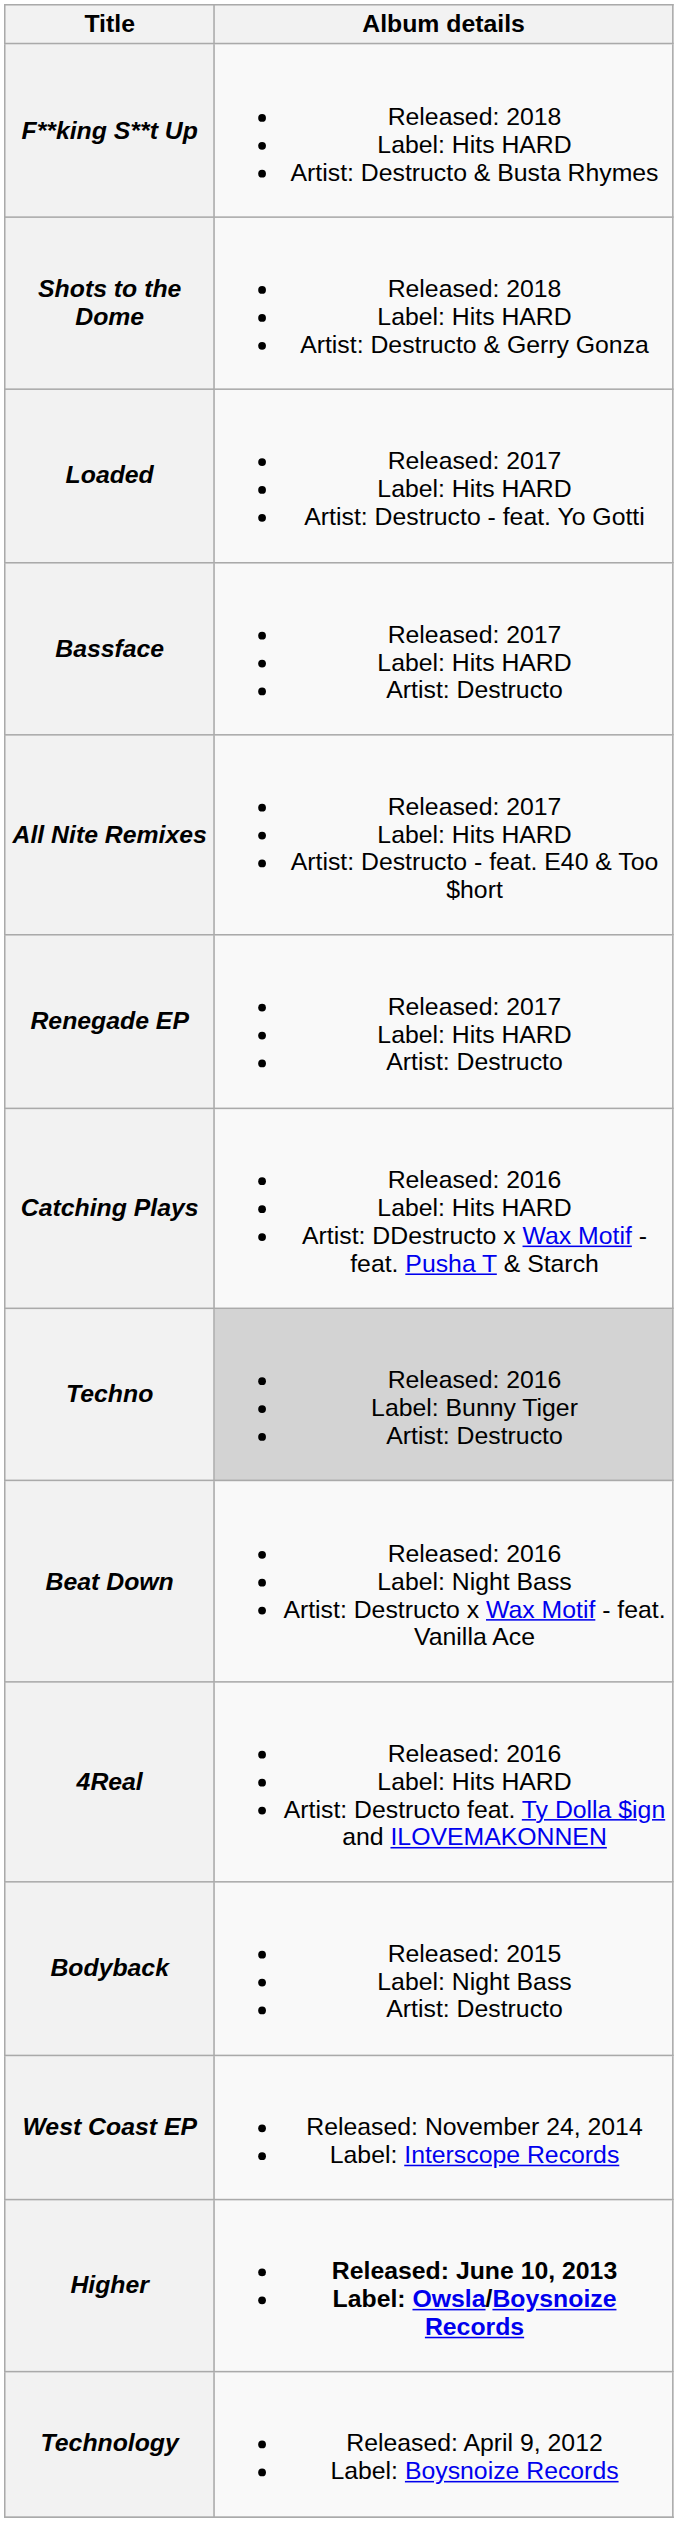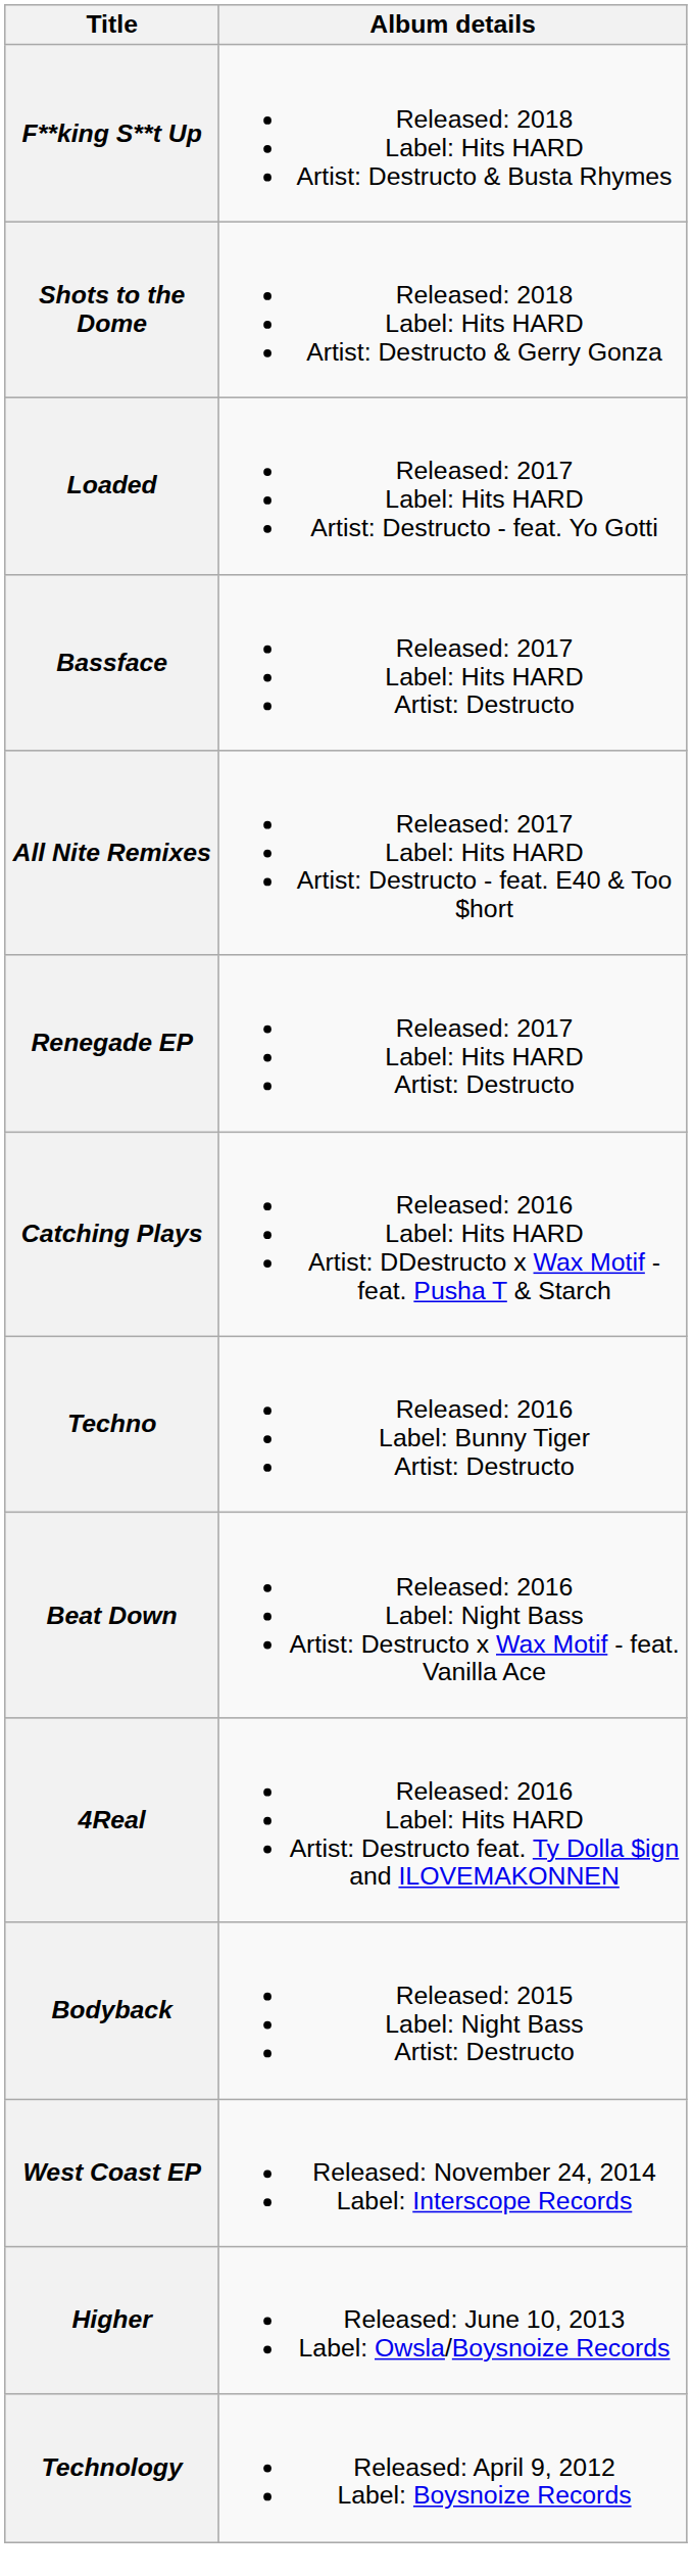Techno | Album details: lightgrey background -> no background
Higher | Album details: bold -> normal
